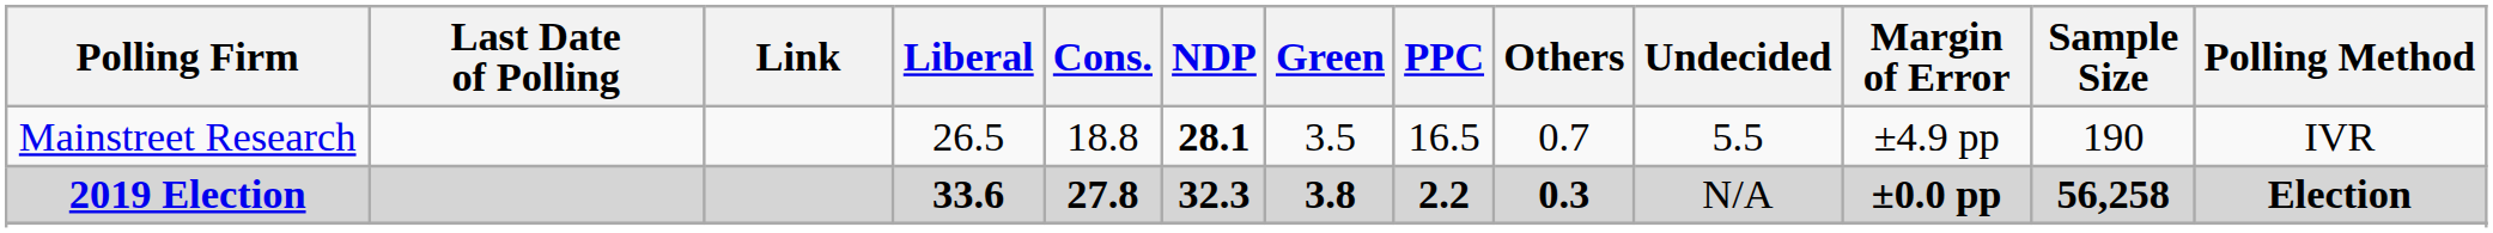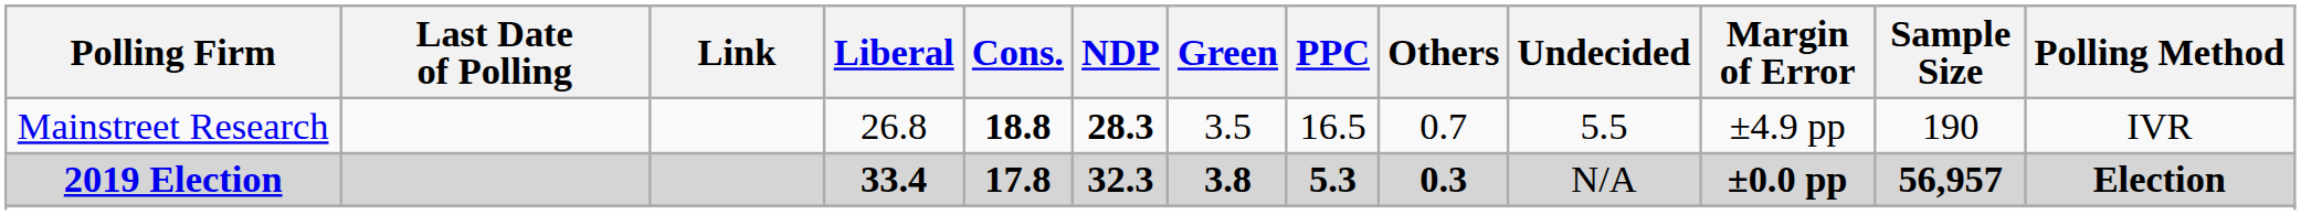Mainstreet Research | Liberal: 26.5 -> 26.8
Mainstreet Research | Cons.: normal -> bold
Mainstreet Research | NDP: 28.1 -> 28.3
2019 Election | Liberal: 33.6 -> 33.4
2019 Election | Cons.: 27.8 -> 17.8
2019 Election | PPC: 2.2 -> 5.3
2019 Election | Sample Size: 56,258 -> 56,957
